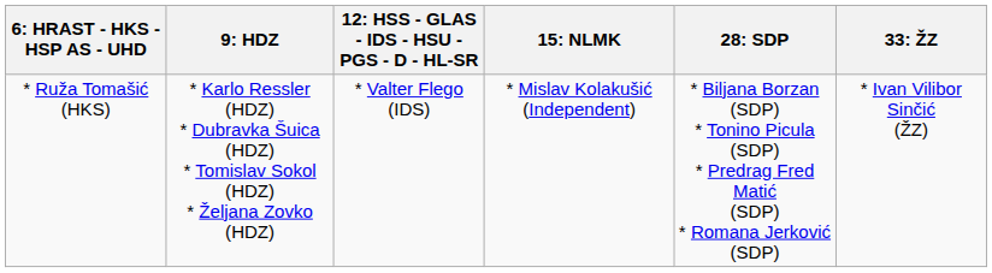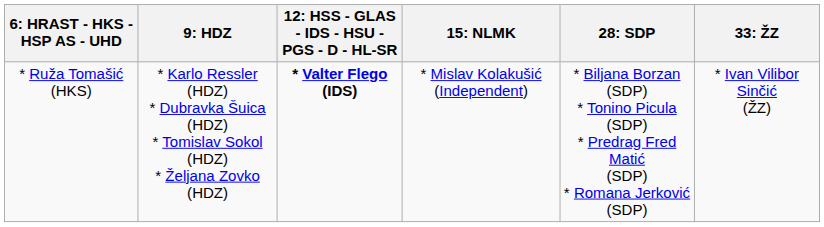* Ruža Tomašić (HKS) | column 3: normal -> bold
